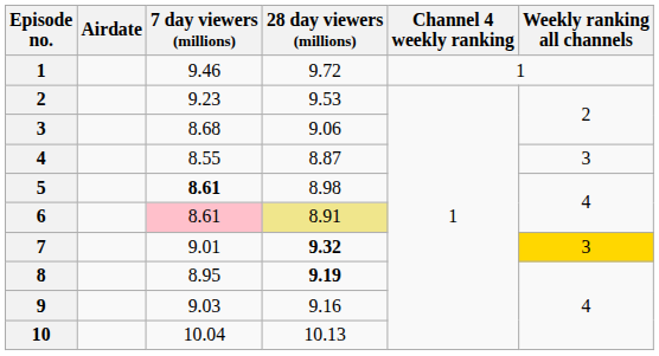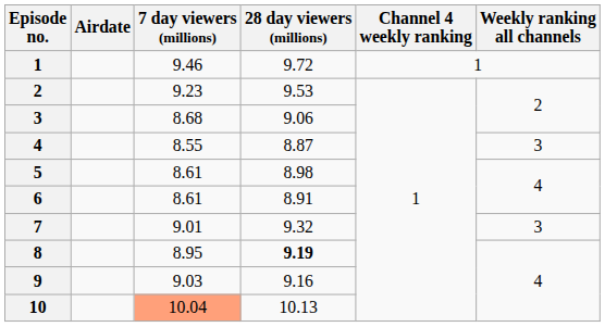5 | 7 day viewers (millions): bold -> normal
6 | 7 day viewers (millions): pink background -> no background
6 | 28 day viewers (millions): khaki background -> no background
7 | 28 day viewers (millions): bold -> normal
7 | Weekly ranking all channels: gold background -> no background
10 | 7 day viewers (millions): no background -> lightsalmon background
